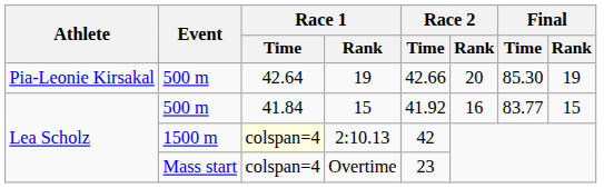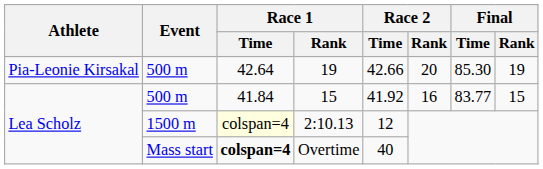2:10.13 | Race 2 / Time: 42 -> 12
Overtime | Race 1 / Time: normal -> bold
Overtime | Race 2 / Time: 23 -> 40
